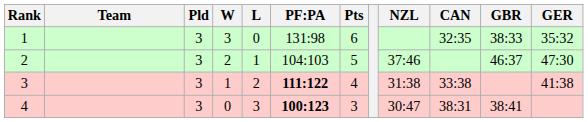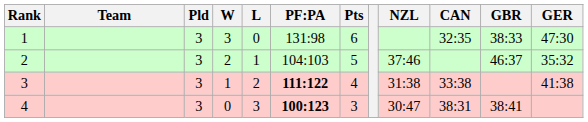row 2 | GER: 35:32 -> 47:30
row 3 | GER: 47:30 -> 35:32
